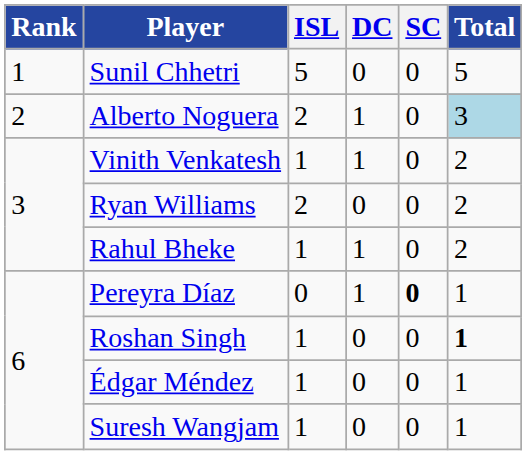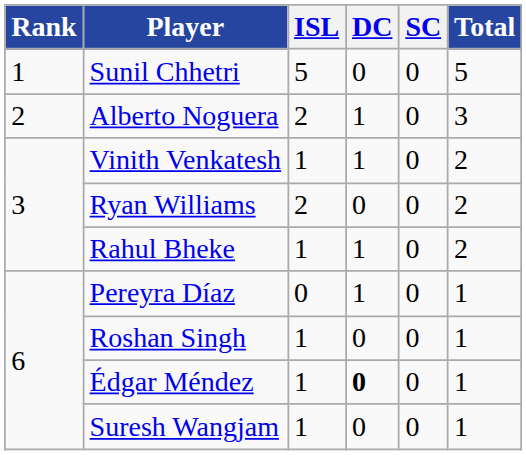Alberto Noguera | Total: lightblue background -> no background
Pereyra Díaz | SC: bold -> normal
Roshan Singh | Total: bold -> normal
Édgar Méndez | DC: normal -> bold
